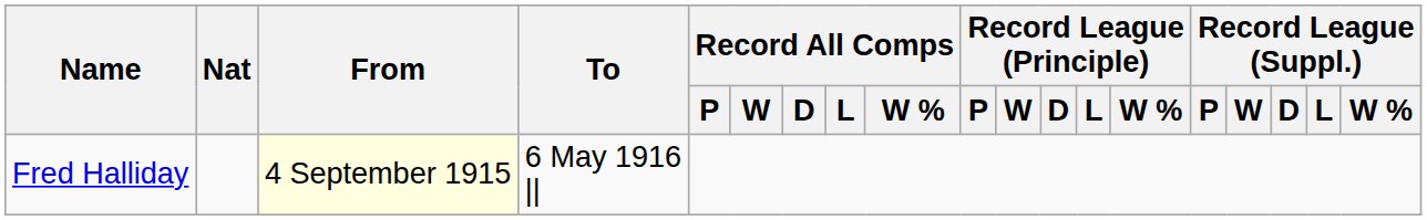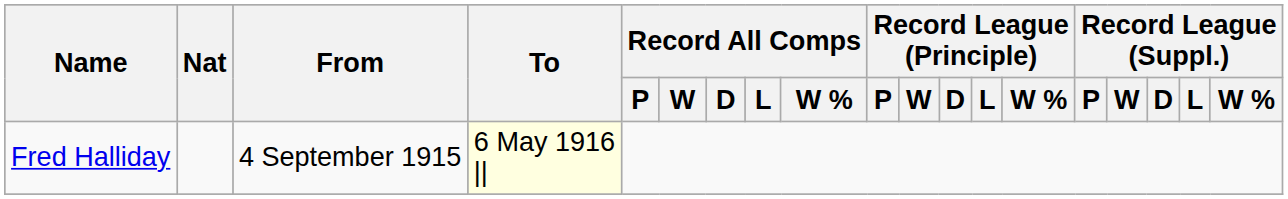Fred Halliday | From: lightyellow background -> no background
Fred Halliday | To: no background -> lightyellow background
